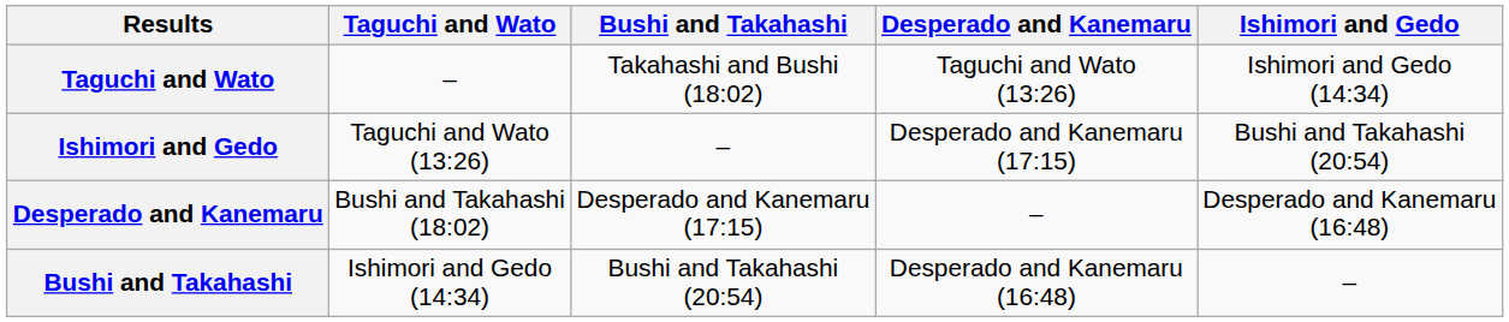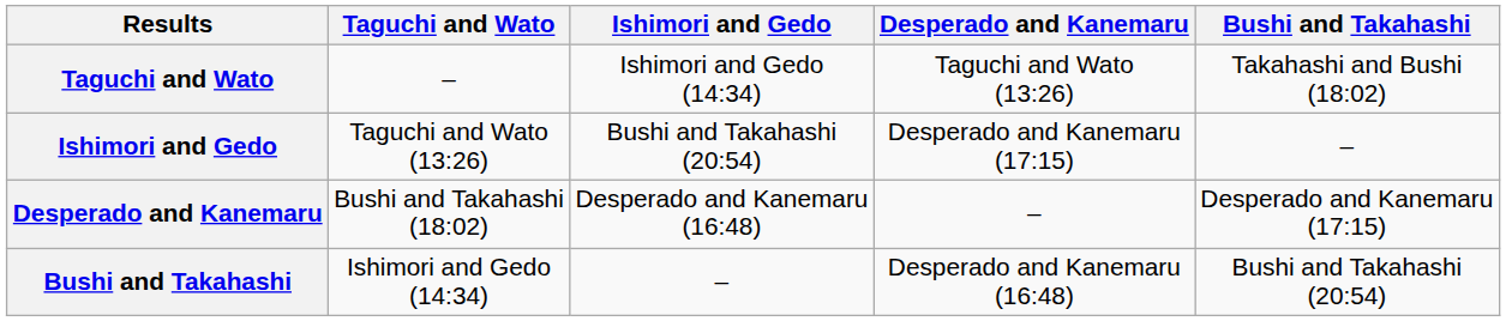columns swapped: Bushi and Takahashi <-> Ishimori and Gedo
